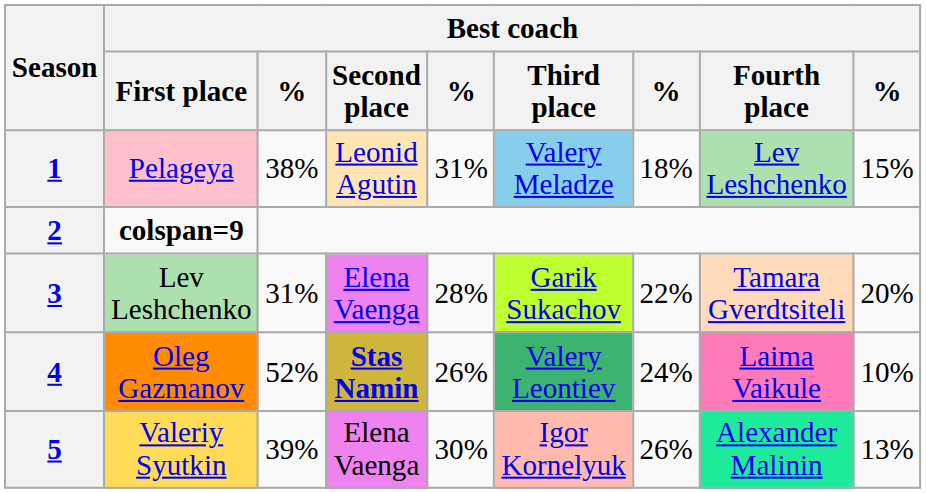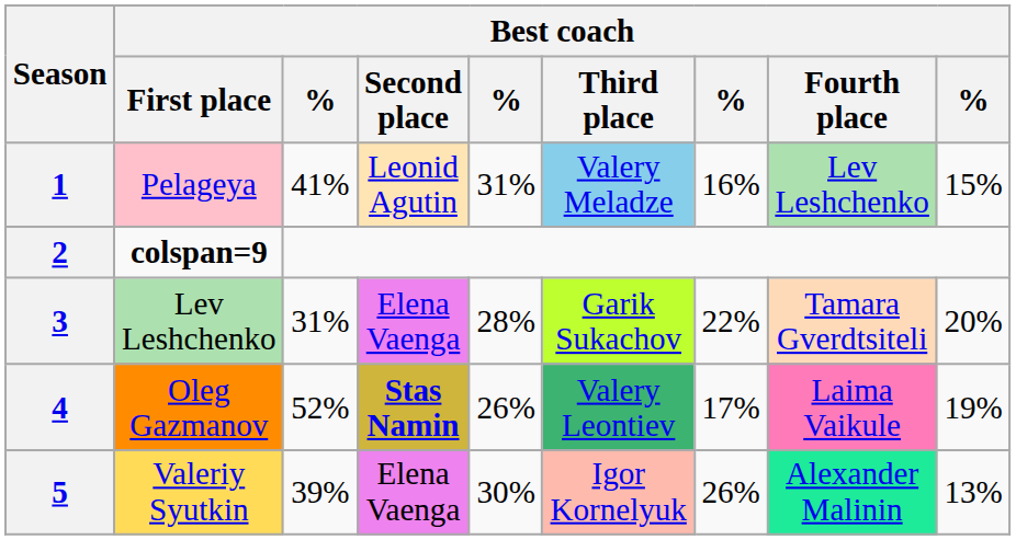1 | column 3: 38% -> 41%
1 | column 7: 18% -> 16%
4 | column 7: 24% -> 17%
4 | column 9: 10% -> 19%
